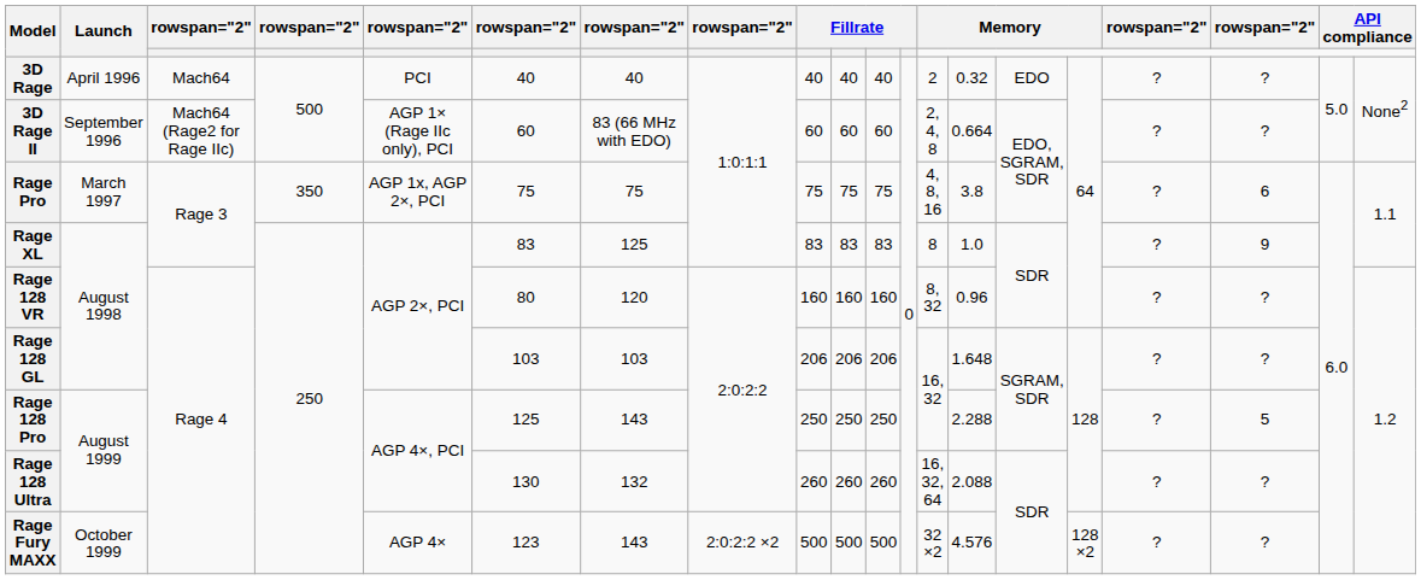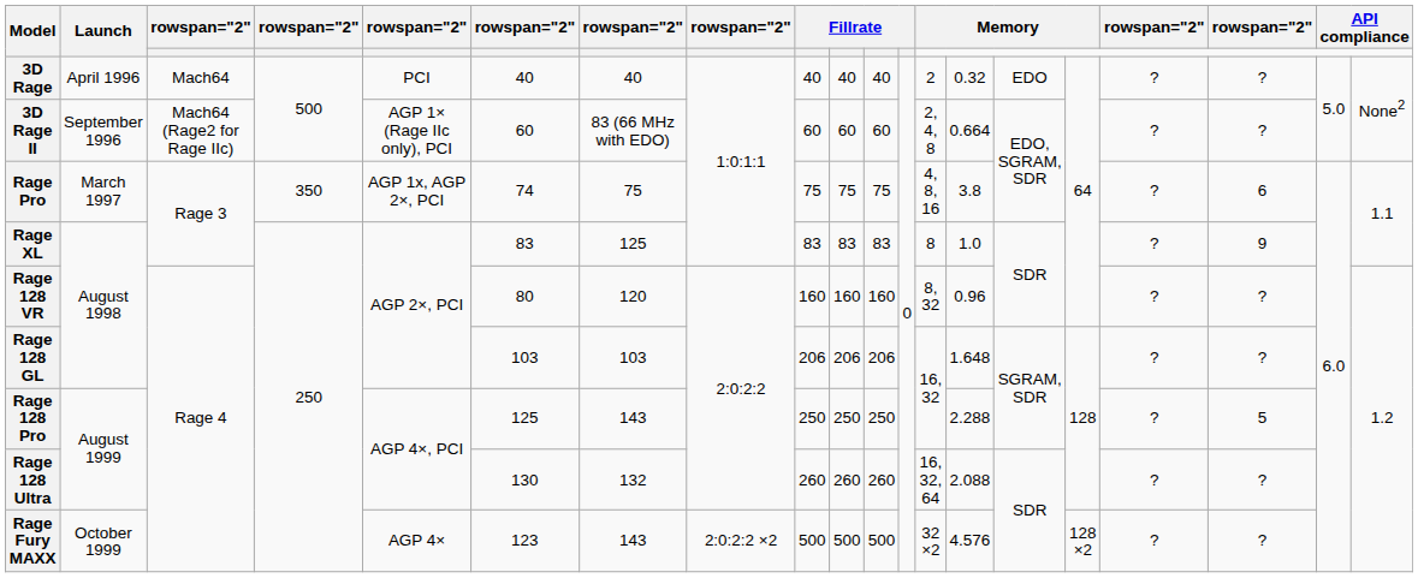Rage Pro | column 6: 75 -> 74
